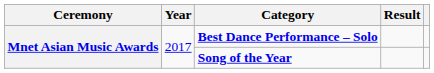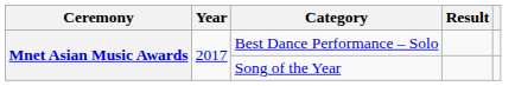Best Dance Performance – Solo | Category: bold -> normal
Song of the Year | Category: bold -> normal
